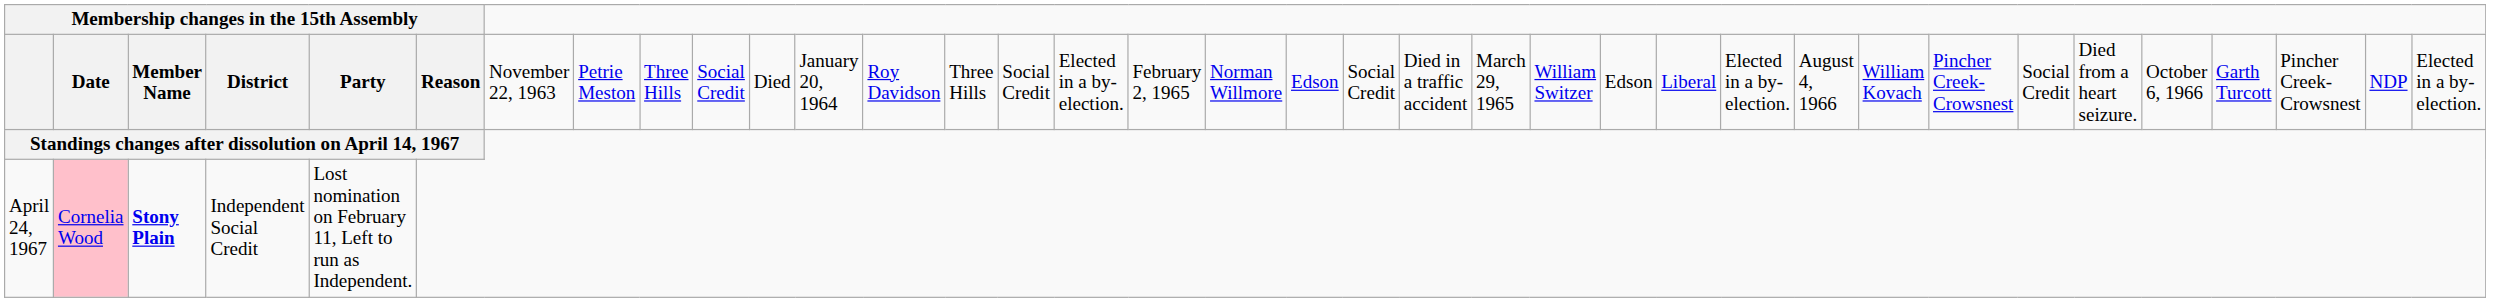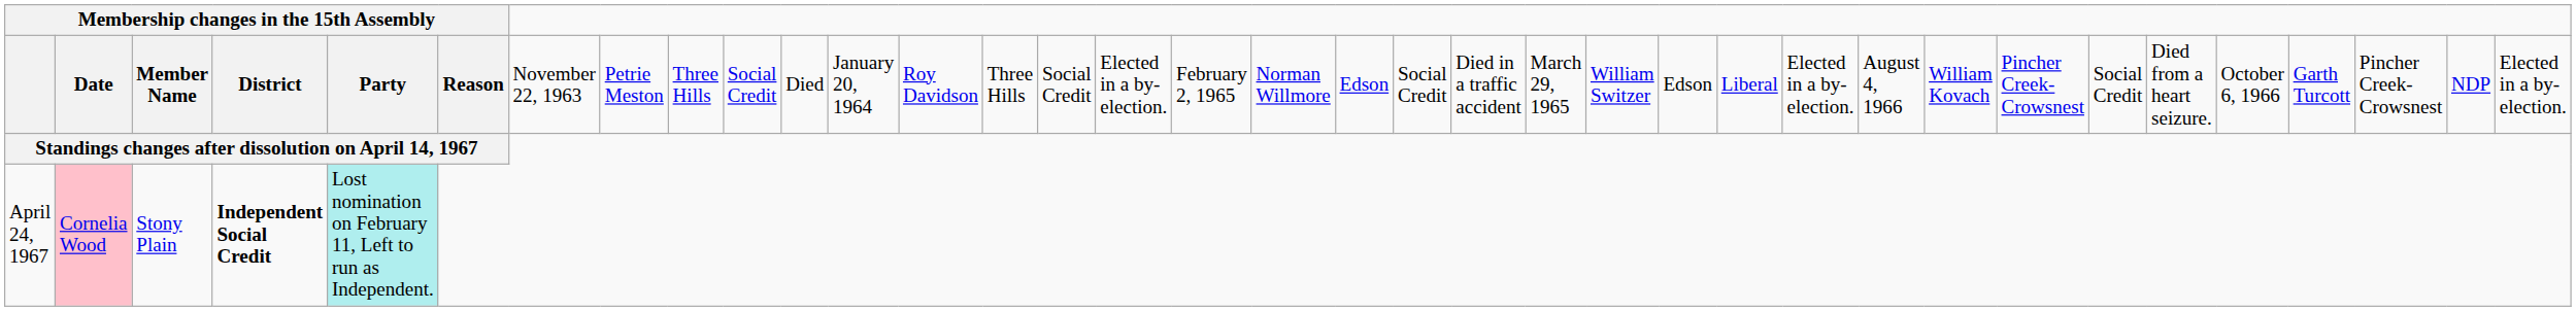April 24, 1967 | column 3: bold -> normal
April 24, 1967 | column 4: normal -> bold
April 24, 1967 | column 5: no background -> paleturquoise background
